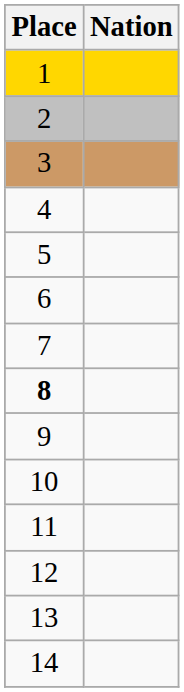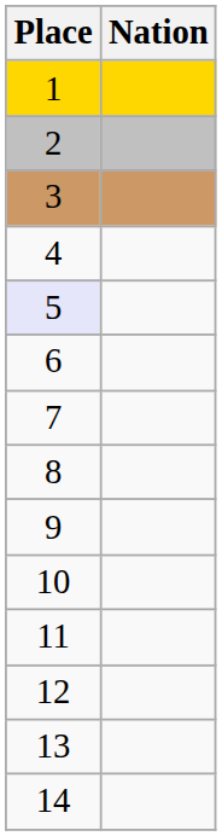5 | Place: no background -> lavender background
8 | Place: bold -> normal
